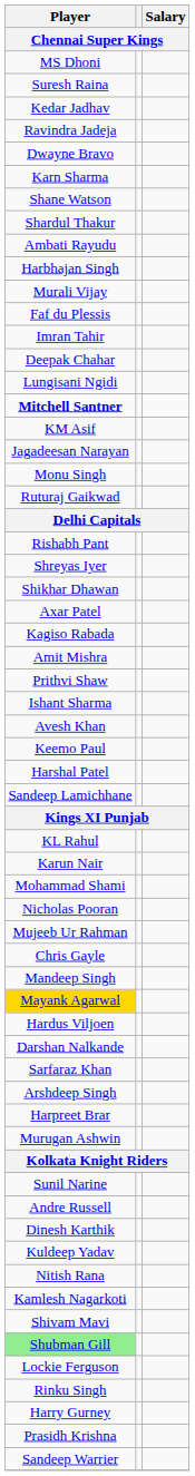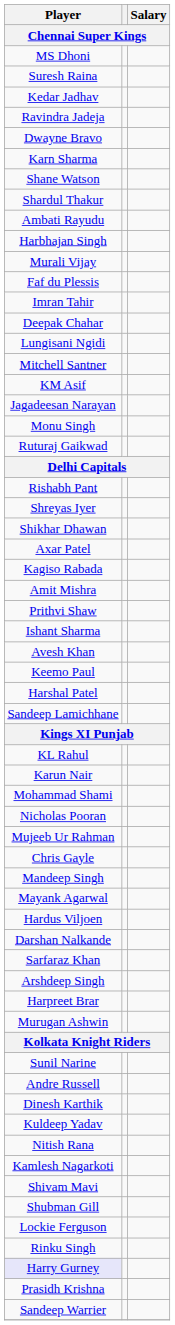Mitchell Santner | Player: bold -> normal
Mayank Agarwal | Player: gold background -> no background
Shubman Gill | Player: lightgreen background -> no background
Harry Gurney | Player: no background -> lavender background
